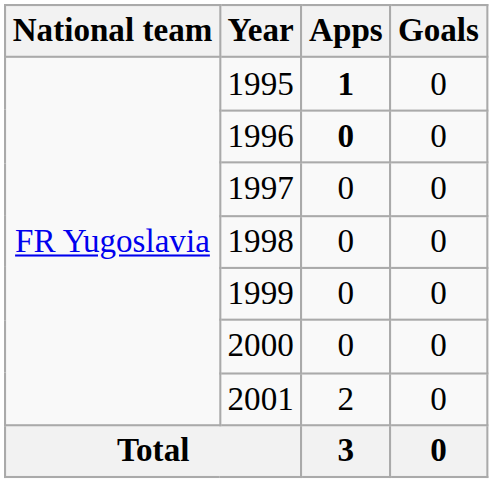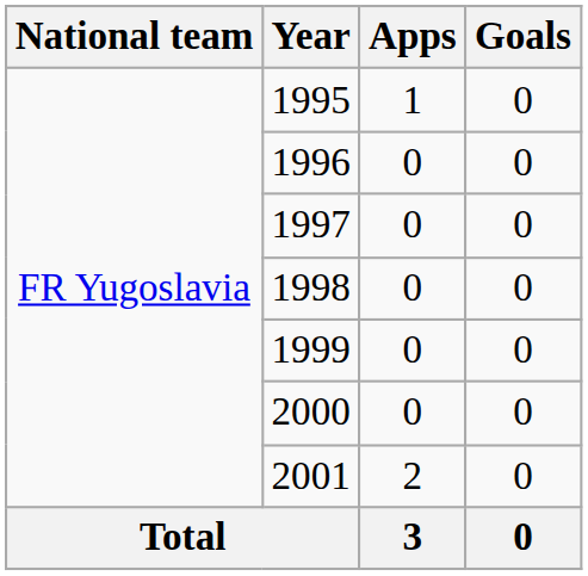1995 | Apps: bold -> normal
1996 | Apps: bold -> normal
